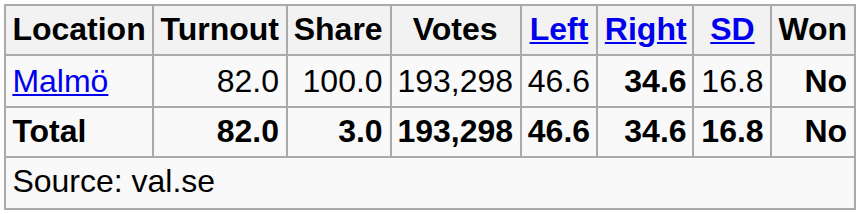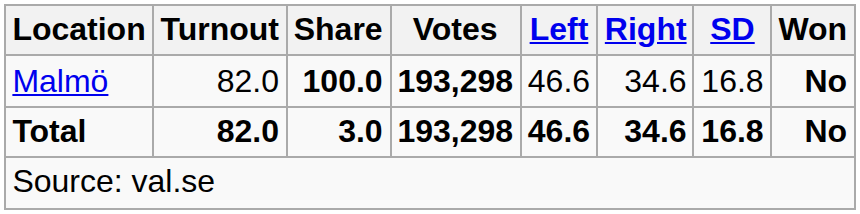Malmö | Share: normal -> bold
Malmö | Votes: normal -> bold
Malmö | Right: bold -> normal
